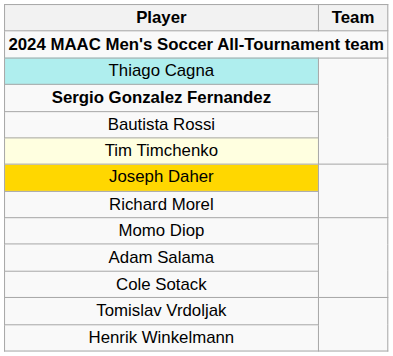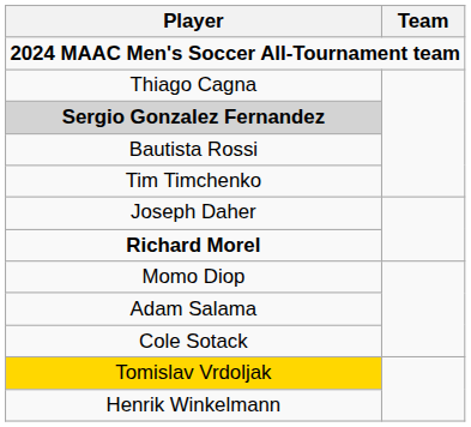Thiago Cagna | Player: paleturquoise background -> no background
Sergio Gonzalez Fernandez | Player: no background -> lightgrey background
Tim Timchenko | Player: lightyellow background -> no background
Joseph Daher | Player: gold background -> no background
Richard Morel | Player: normal -> bold
Tomislav Vrdoljak | Player: no background -> gold background
